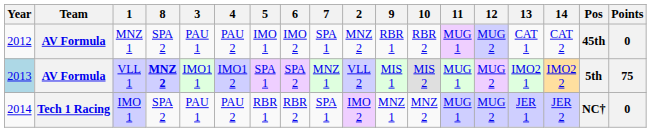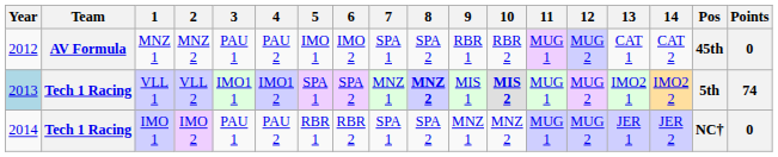columns swapped: 2 <-> 8
VLL 1 | Team: AV Formula -> Tech 1 Racing
VLL 1 | 10: normal -> bold
VLL 1 | Points: 75 -> 74
